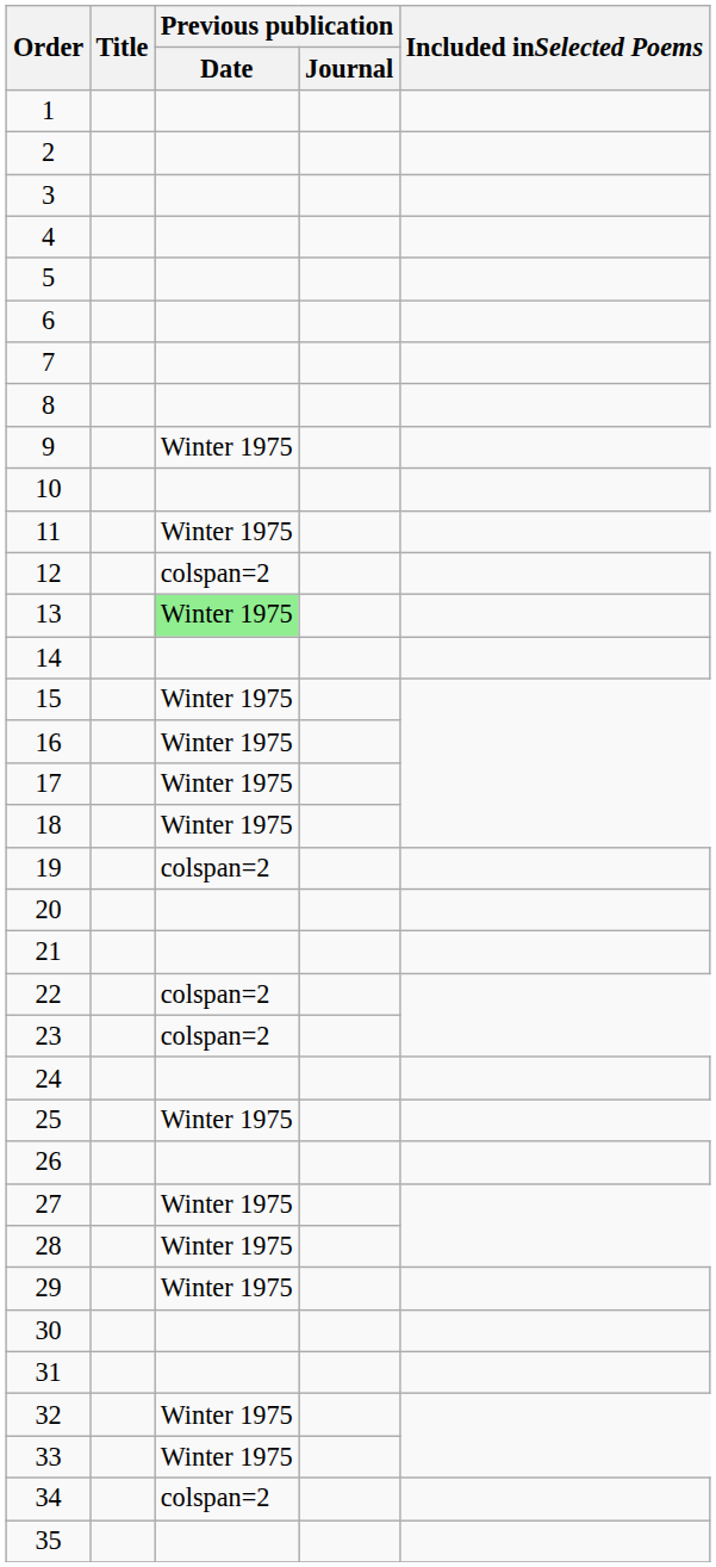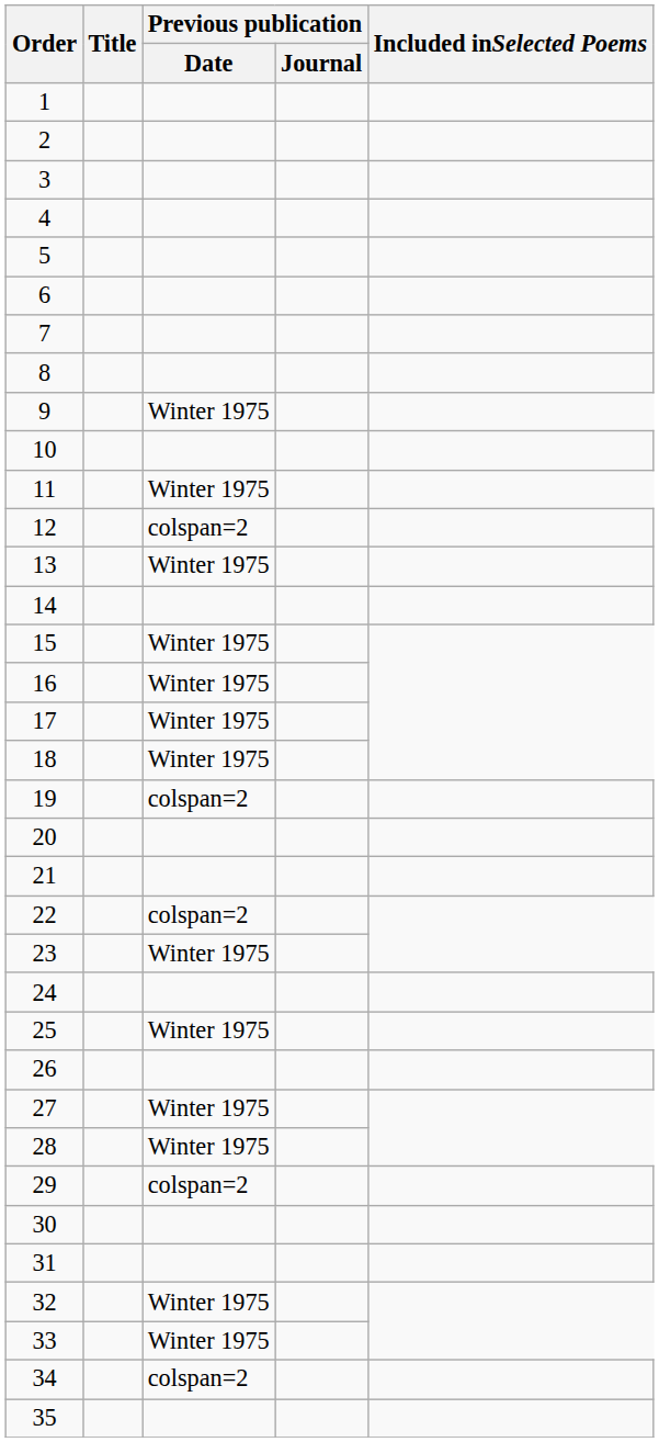13 | Previous publication / Date: lightgreen background -> no background
23 | Previous publication / Date: colspan=2 -> Winter 1975
29 | Previous publication / Date: Winter 1975 -> colspan=2
